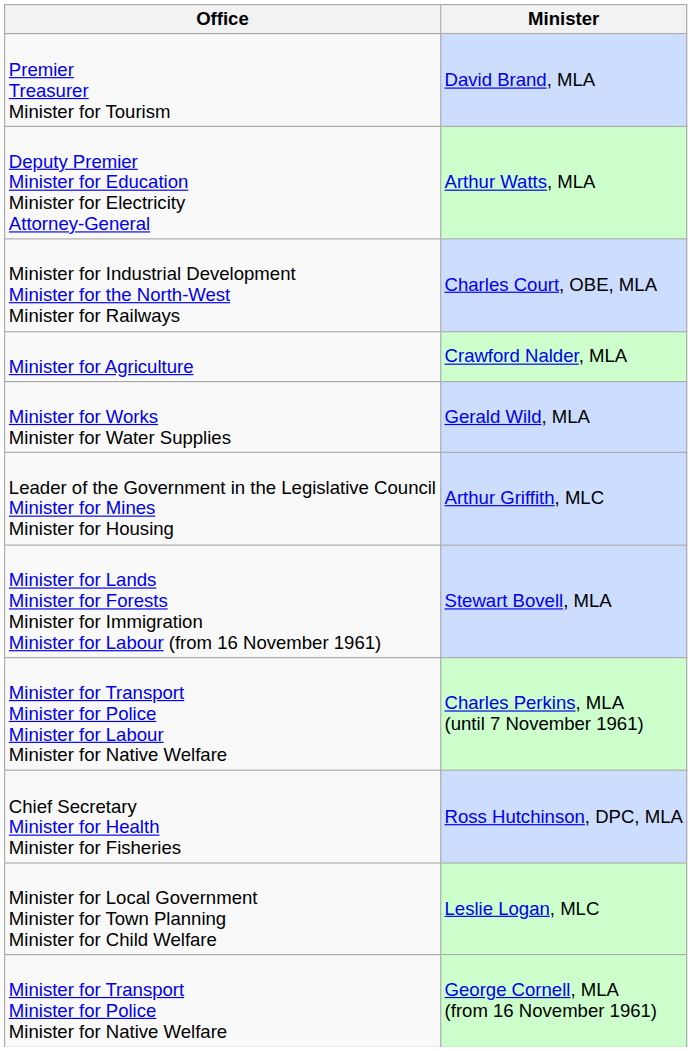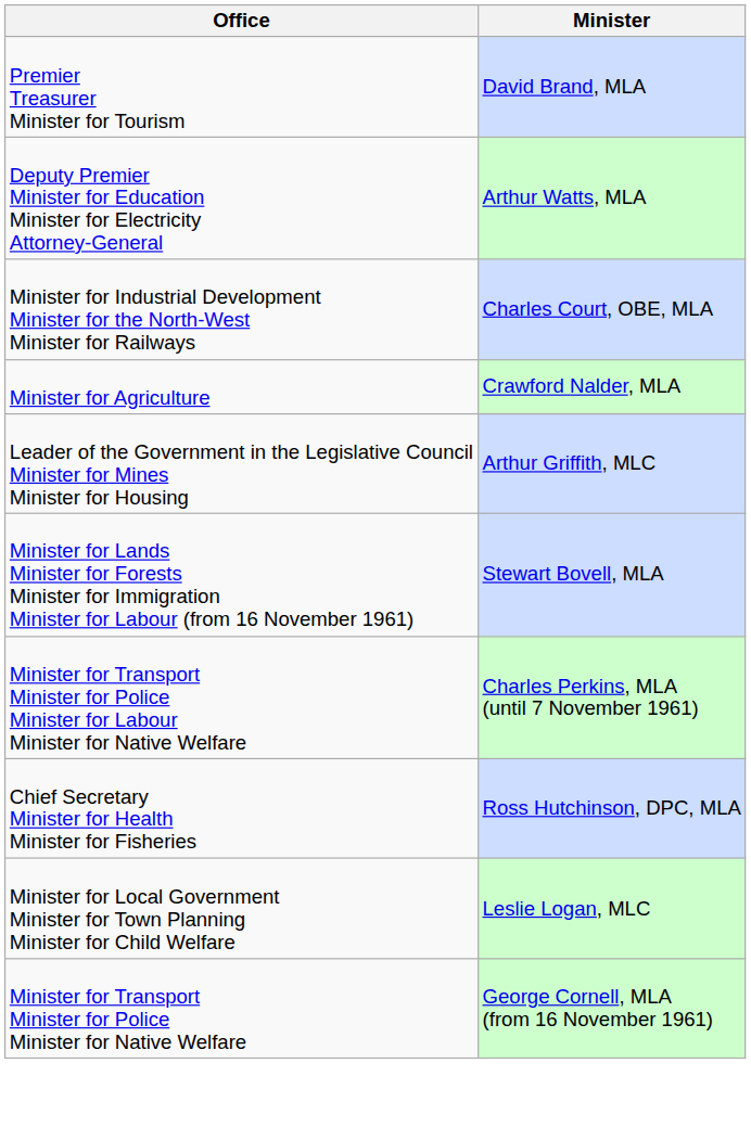- row: Minister for Works Minister for Water Supplies | Gerald Wild, MLA
